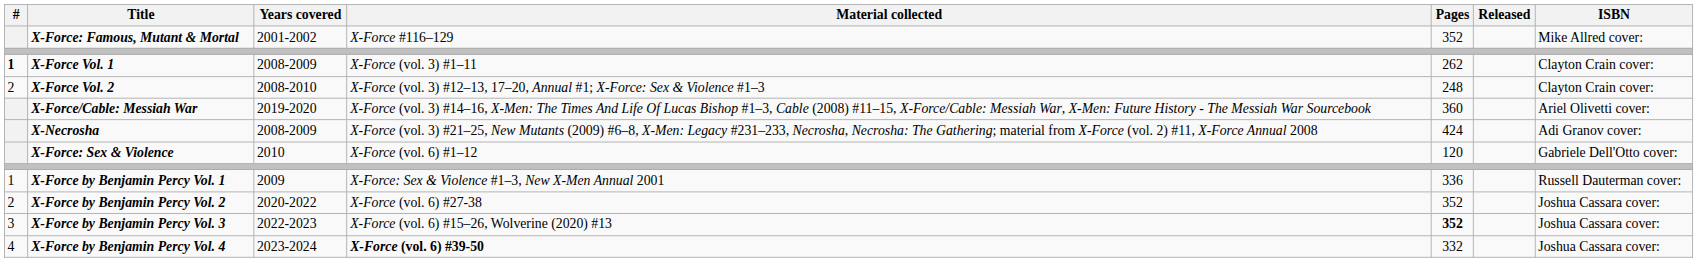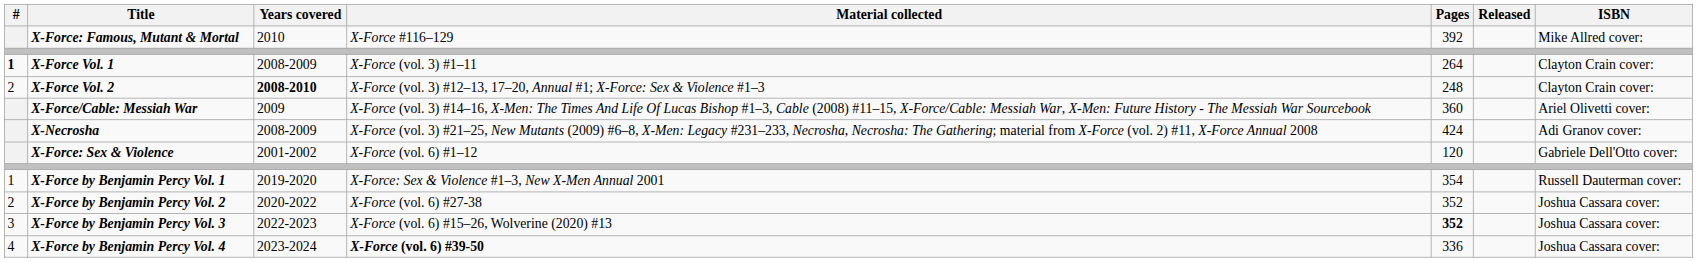X-Force: Famous, Mutant & Mortal | Years covered: 2001-2002 -> 2010
X-Force: Famous, Mutant & Mortal | Pages: 352 -> 392
X-Force Vol. 1 | Pages: 262 -> 264
X-Force Vol. 2 | Years covered: normal -> bold
X-Force/Cable: Messiah War | Years covered: 2019-2020 -> 2009
X-Force: Sex & Violence | Years covered: 2010 -> 2001-2002
X-Force by Benjamin Percy Vol. 1 | Years covered: 2009 -> 2019-2020
X-Force by Benjamin Percy Vol. 1 | Pages: 336 -> 354
X-Force by Benjamin Percy Vol. 4 | Pages: 332 -> 336
